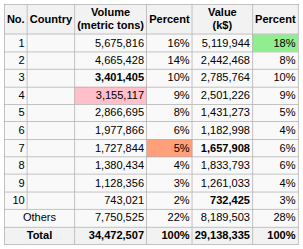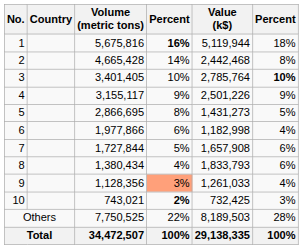1 | column 4: normal -> bold
1 | column 6: lightgreen background -> no background
3 | Volume (metric tons): bold -> normal
3 | column 6: normal -> bold
4 | Volume (metric tons): pink background -> no background
7 | column 4: lightsalmon background -> no background
7 | Value (k$): bold -> normal
9 | column 4: no background -> lightsalmon background
10 | column 4: normal -> bold
10 | Value (k$): bold -> normal
